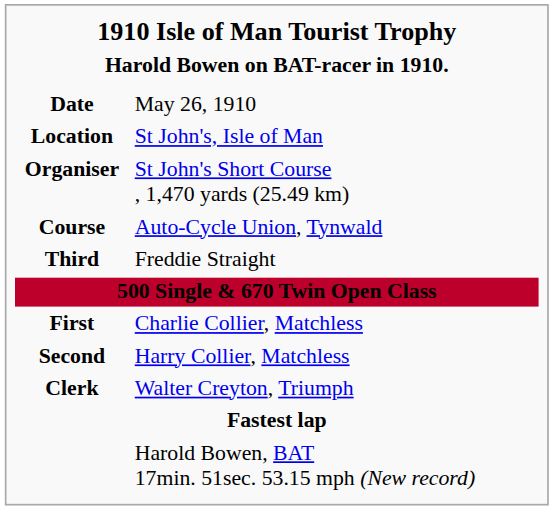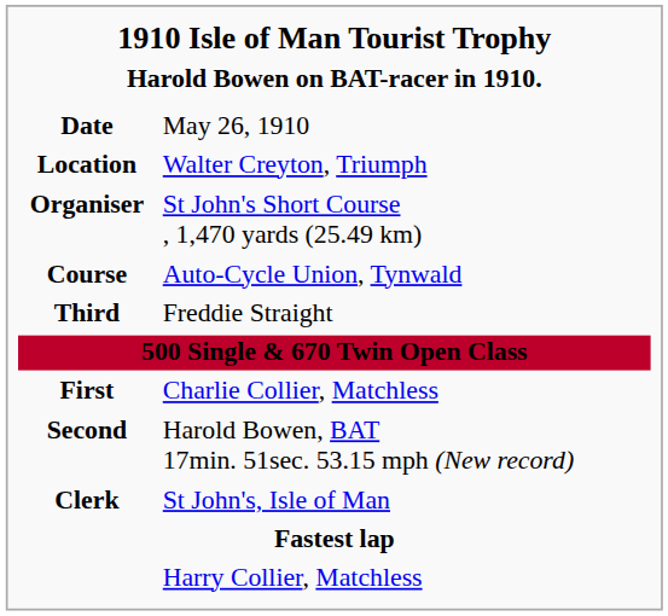row 4 | column 2: St John's, Isle of Man -> Walter Creyton, Triumph
row 10 | column 2: Harry Collier, Matchless -> Harold Bowen, BAT 17min. 51sec. 53.15 mph (New record)
row 11 | column 2: Walter Creyton, Triumph -> St John's, Isle of Man
row 13 | column 2: Harold Bowen, BAT 17min. 51sec. 53.15 mph (New record) -> Harry Collier, Matchless
